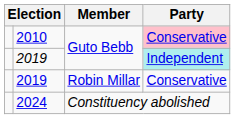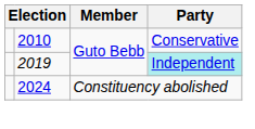2010 | Party: pink background -> no background
- row: 2019 | Robin Millar | Conservative
